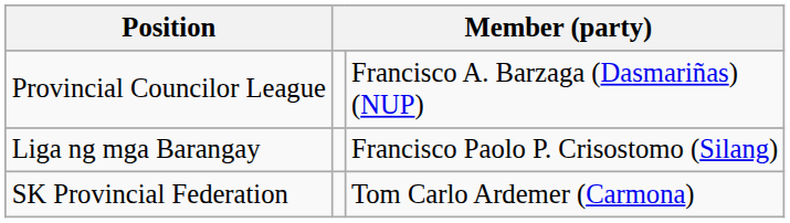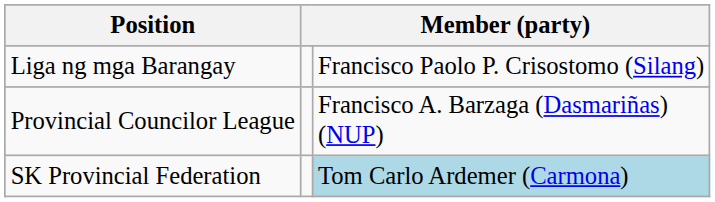rows swapped: Provincial Councilor League <-> Liga ng mga Barangay
SK Provincial Federation | column 3: no background -> lightblue background
